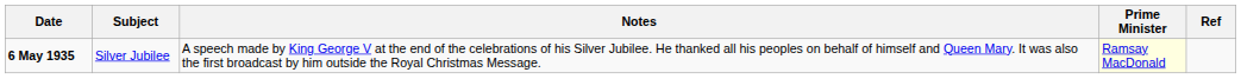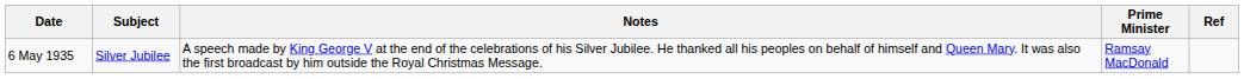row 2 | Date: bold -> normal
row 2 | Prime Minister: lightyellow background -> no background
